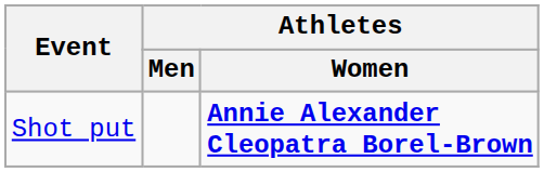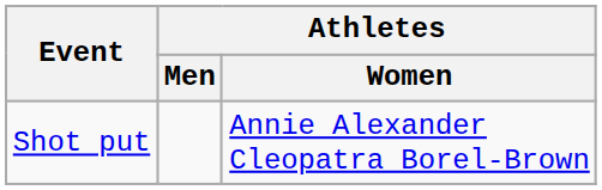Shot put | Athletes / Women: bold -> normal
